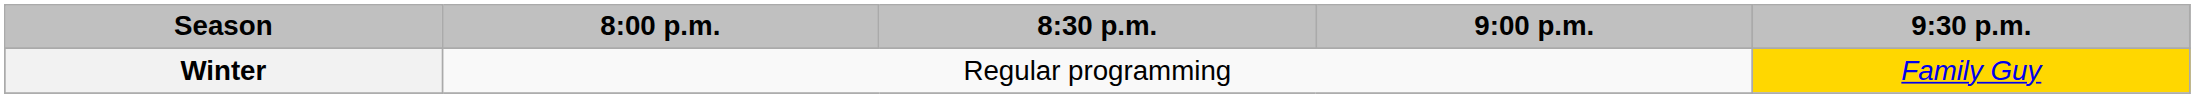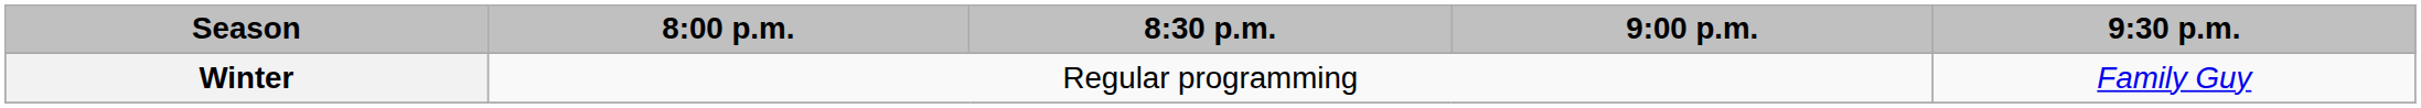Winter | 9:30 p.m.: gold background -> no background
